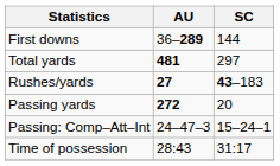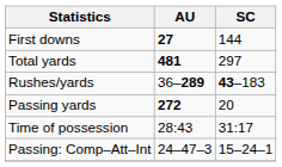First downs | AU: 36–289 -> 27
Rushes/yards | AU: 27 -> 36–289
rows swapped: Passing: Comp–Att–Int <-> Time of possession
